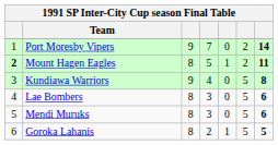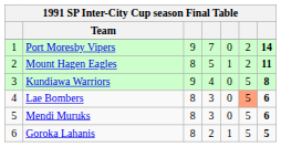Mount Hagen Eagles | column 1: bold -> normal
Lae Bombers | column 6: no background -> lightsalmon background
